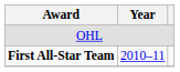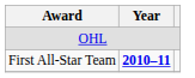First All-Star Team | Award: bold -> normal
First All-Star Team | Year: normal -> bold
